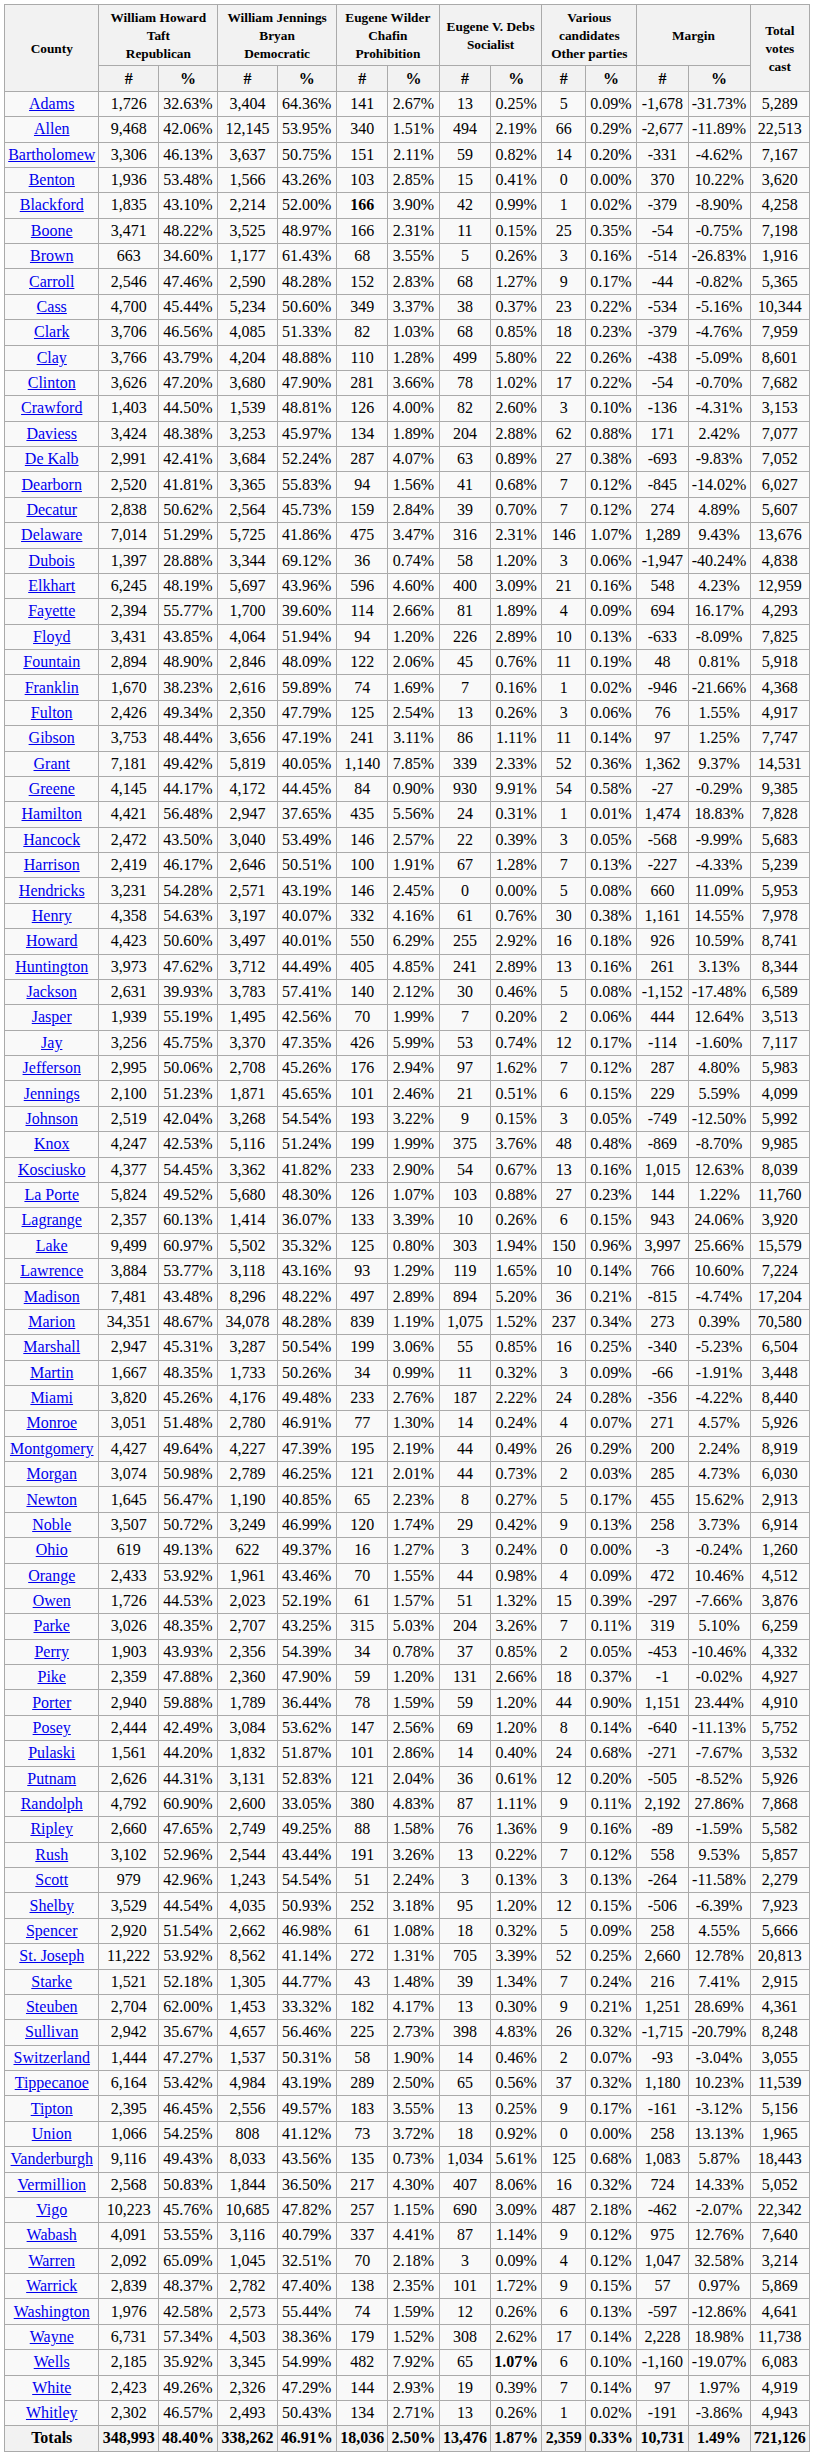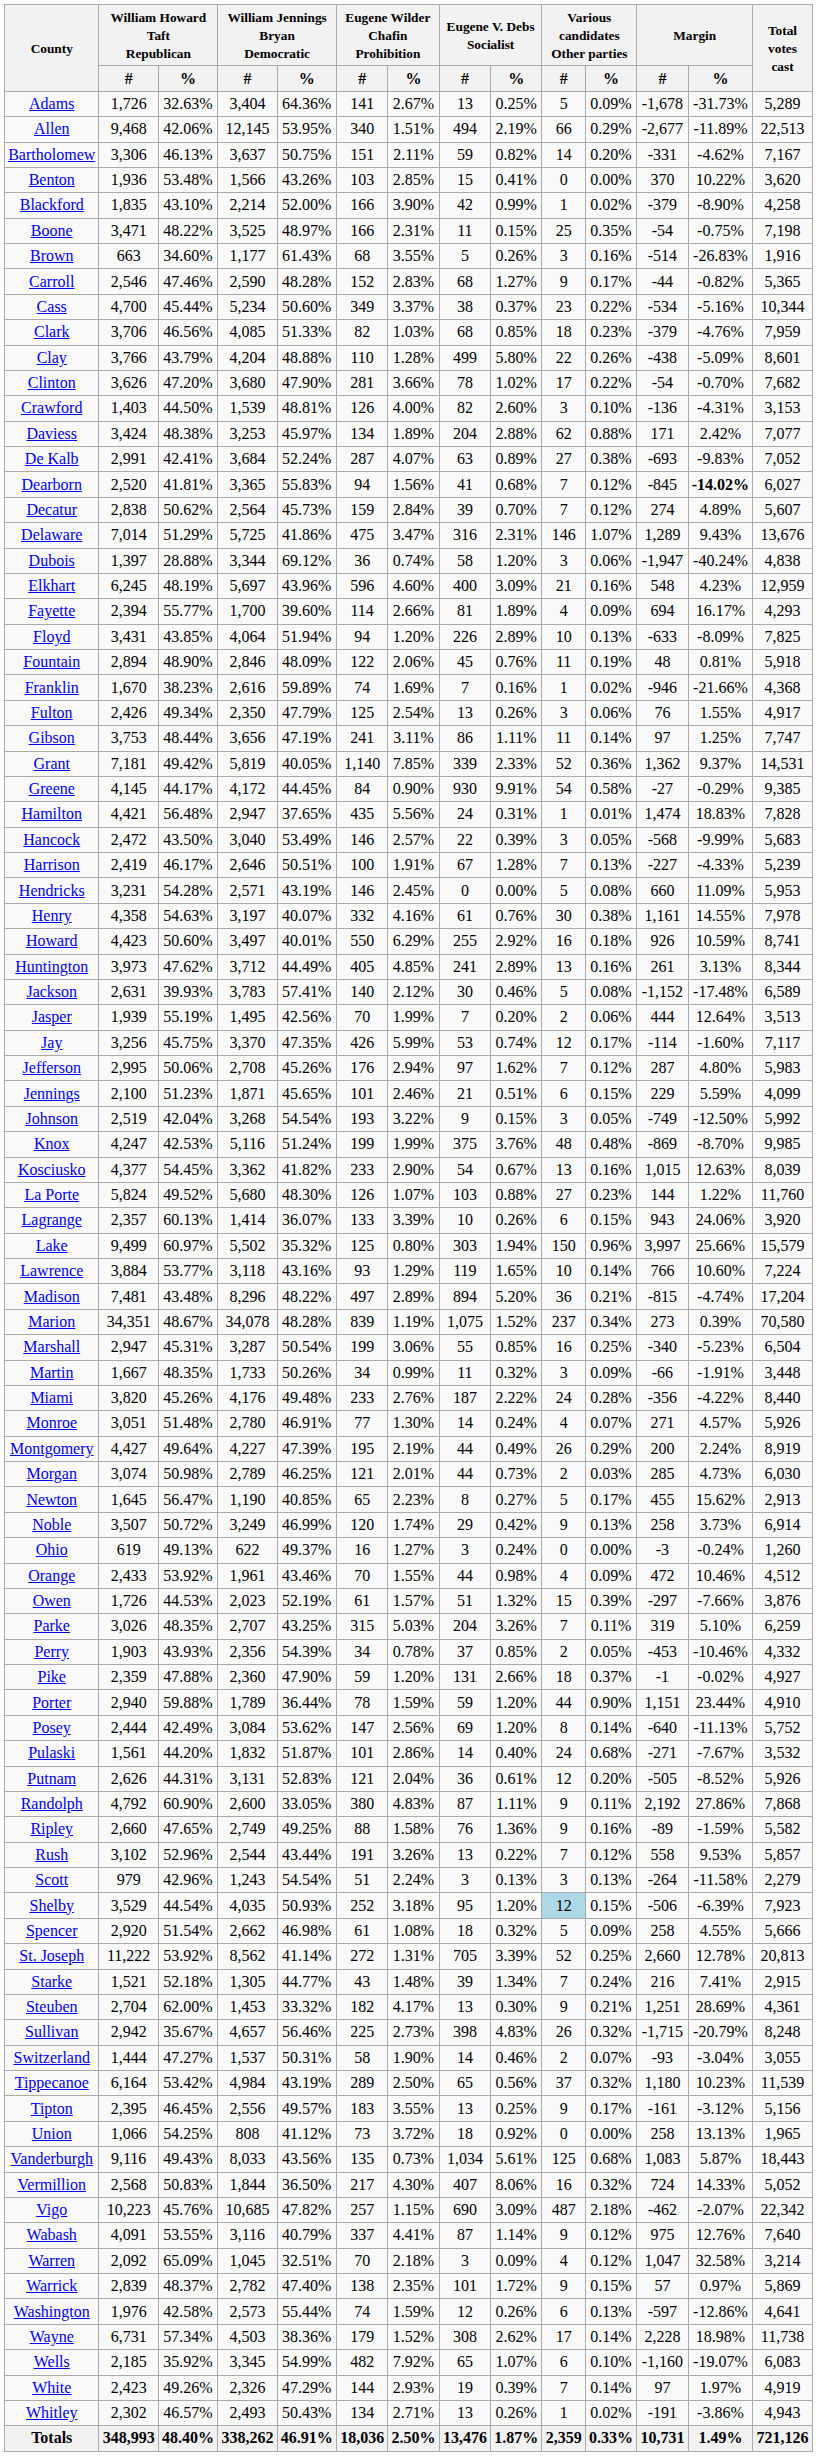Blackford | Eugene Wilder Chafin Prohibition / #: bold -> normal
Dearborn | Margin / %: normal -> bold
Shelby | Various candidates Other parties / #: no background -> lightblue background
Wells | Eugene V. Debs Socialist / %: bold -> normal
